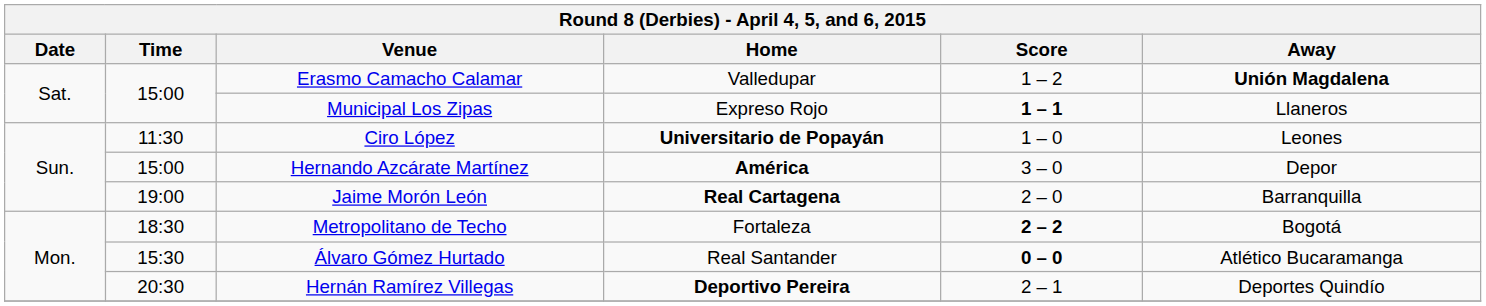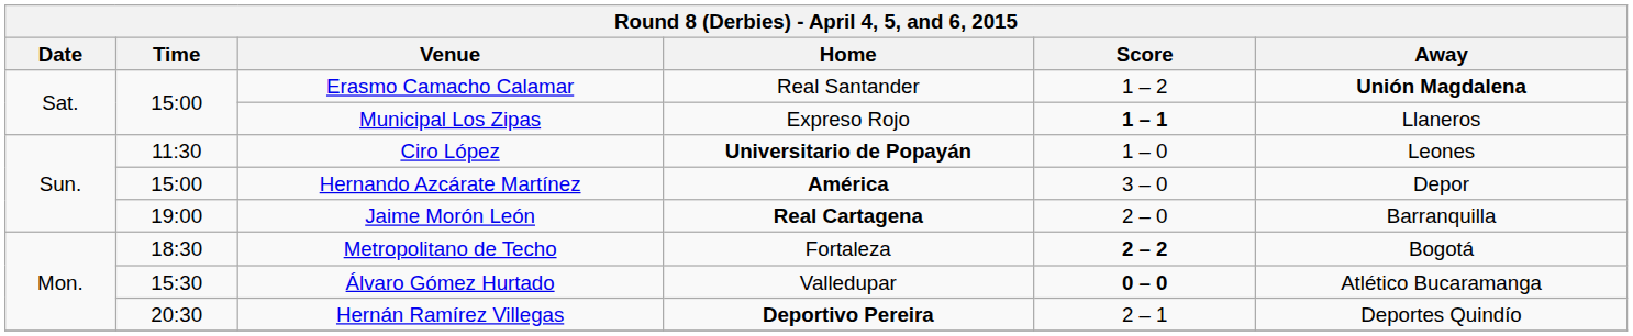Erasmo Camacho Calamar | Home: Valledupar -> Real Santander
Álvaro Gómez Hurtado | Home: Real Santander -> Valledupar
